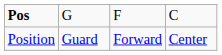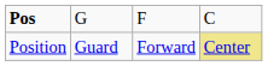Position | column 4: no background -> khaki background
